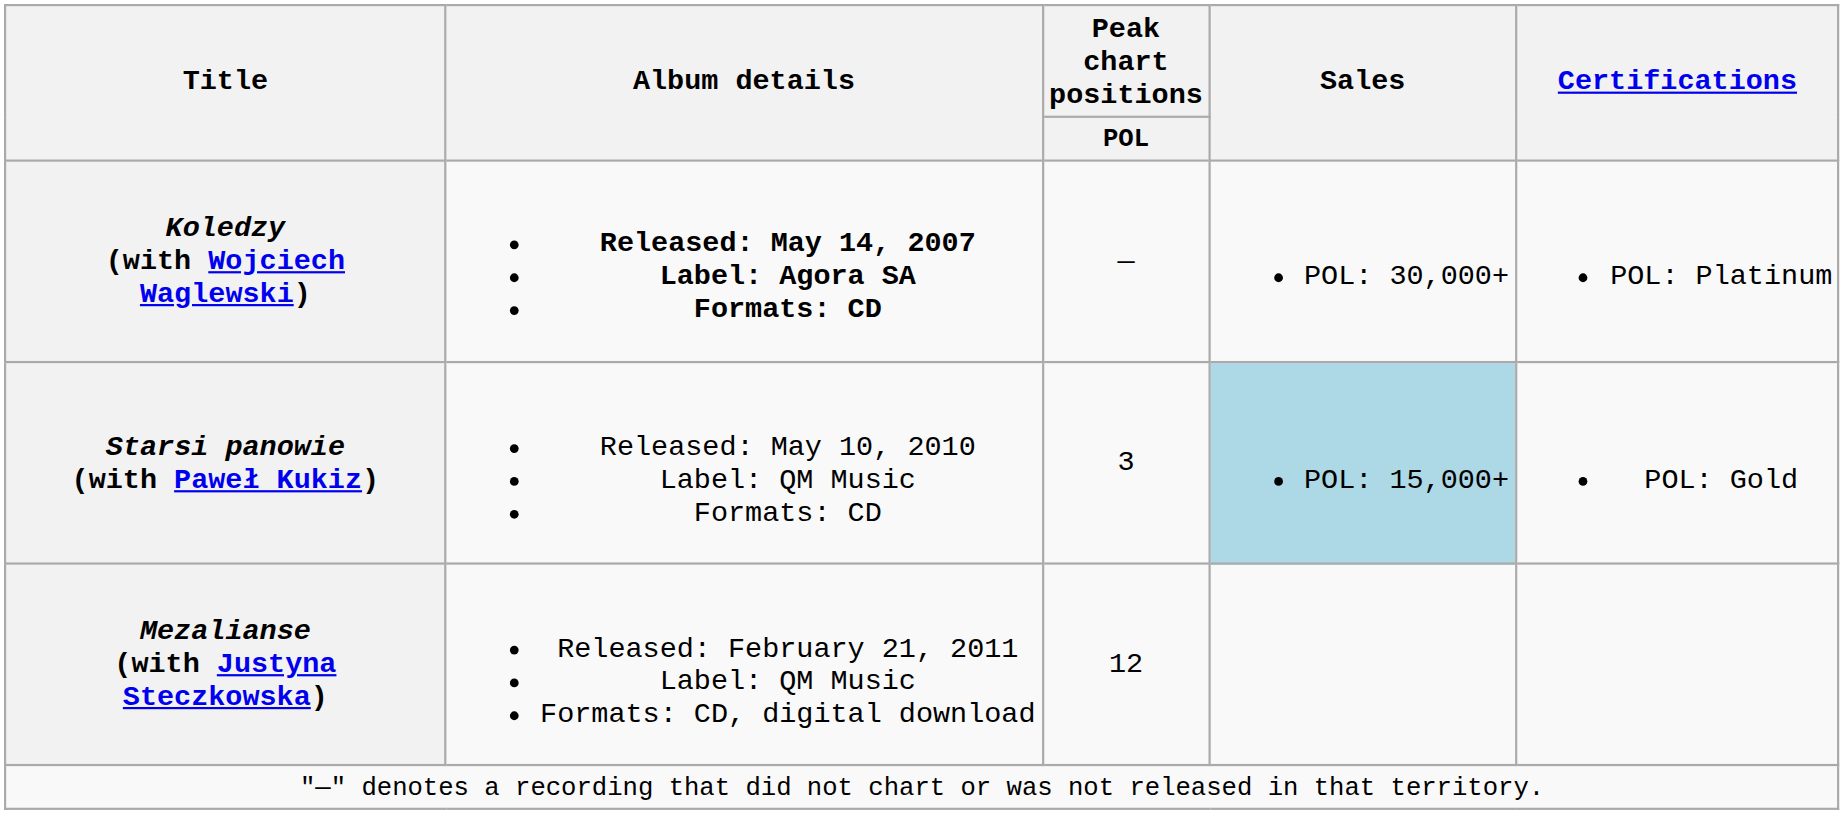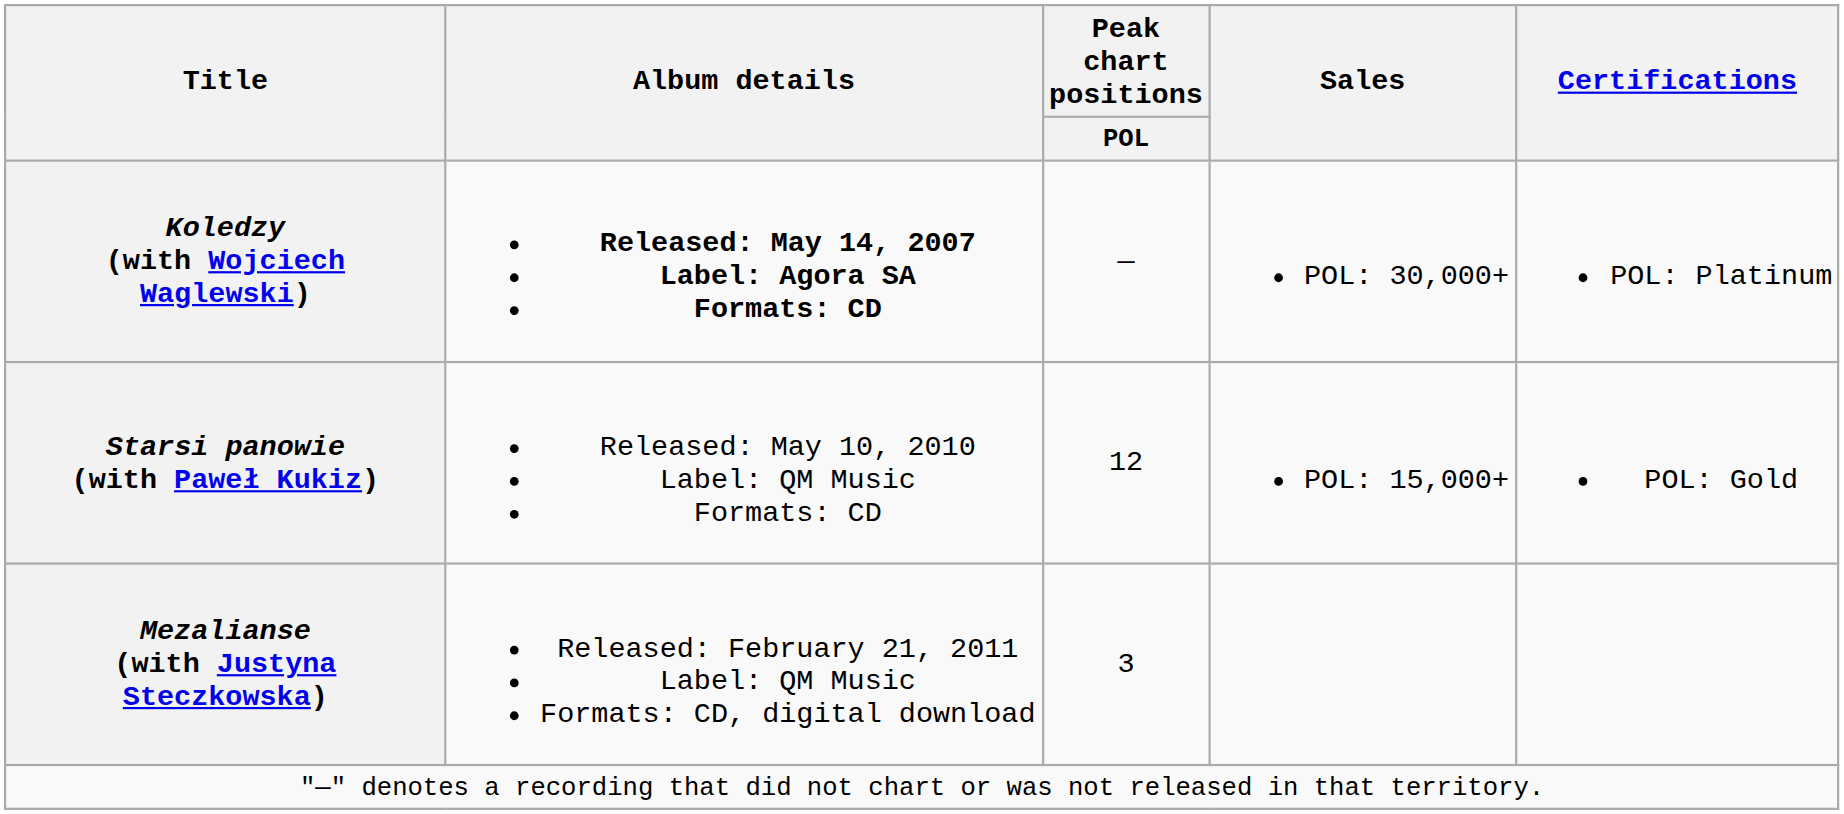Starsi panowie (with Paweł Kukiz) | Peak chart positions / POL: 3 -> 12
Starsi panowie (with Paweł Kukiz) | Sales: lightblue background -> no background
Mezalianse (with Justyna Steczkowska) | Peak chart positions / POL: 12 -> 3
